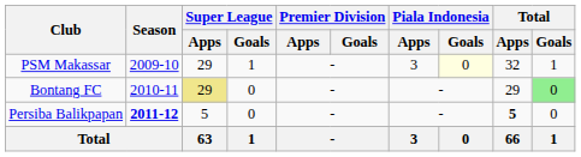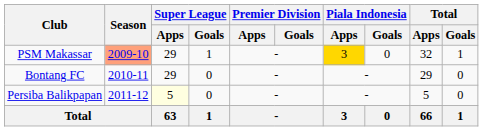PSM Makassar | Season: no background -> lightsalmon background
PSM Makassar | Piala Indonesia / Apps: no background -> gold background
PSM Makassar | Piala Indonesia / Goals: lightyellow background -> no background
Bontang FC | Super League / Apps: khaki background -> no background
Bontang FC | Total / Goals: lightgreen background -> no background
Persiba Balikpapan | Season: bold -> normal
Persiba Balikpapan | Super League / Apps: no background -> lightyellow background
Persiba Balikpapan | Total / Apps: bold -> normal
